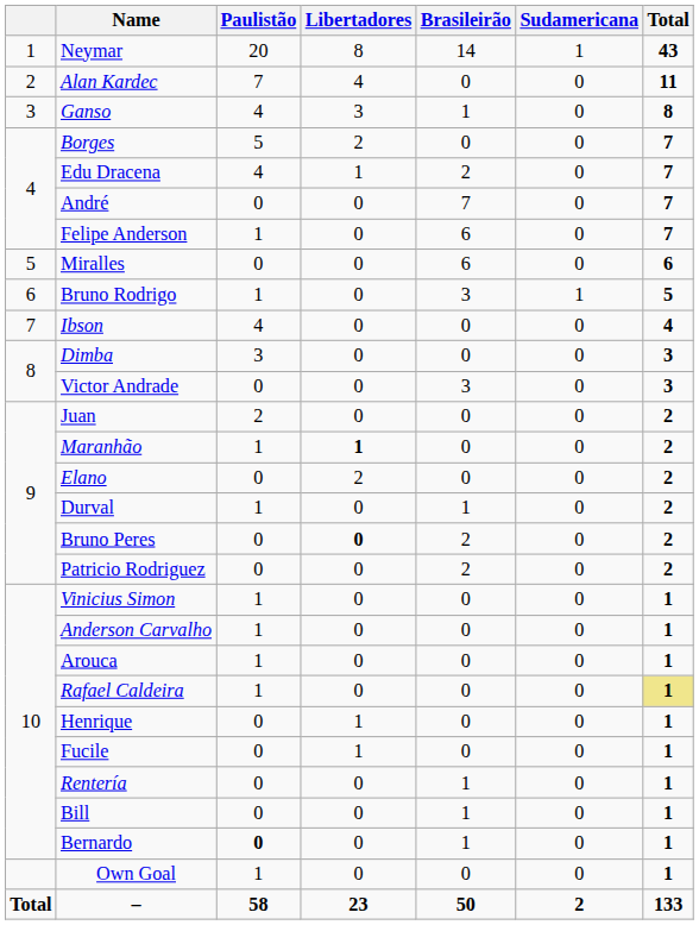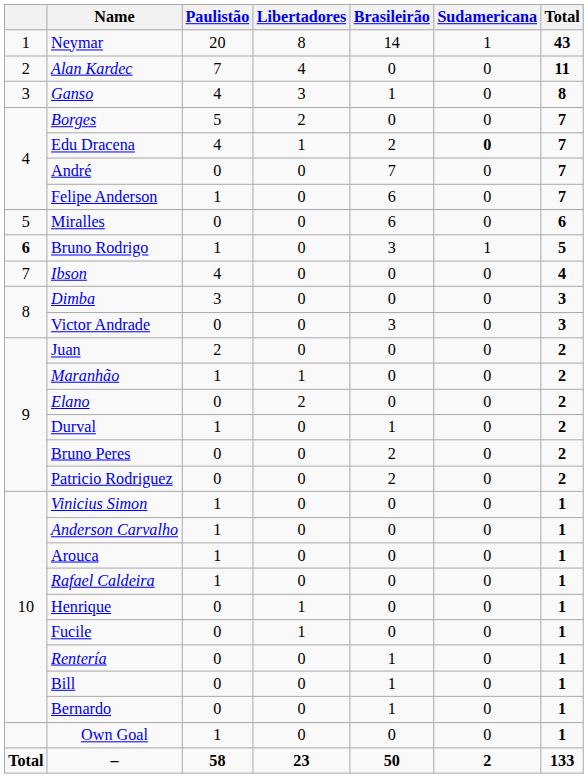Edu Dracena | Sudamericana: normal -> bold
Bruno Rodrigo | column 1: normal -> bold
Maranhão | Libertadores: bold -> normal
Bruno Peres | Libertadores: bold -> normal
Rafael Caldeira | Total: khaki background -> no background
Bernardo | Paulistão: bold -> normal
